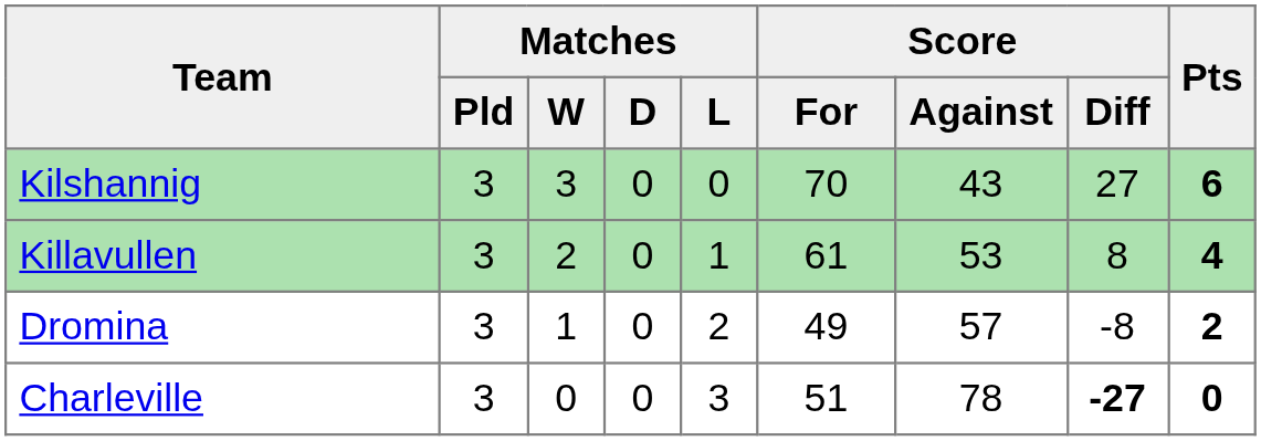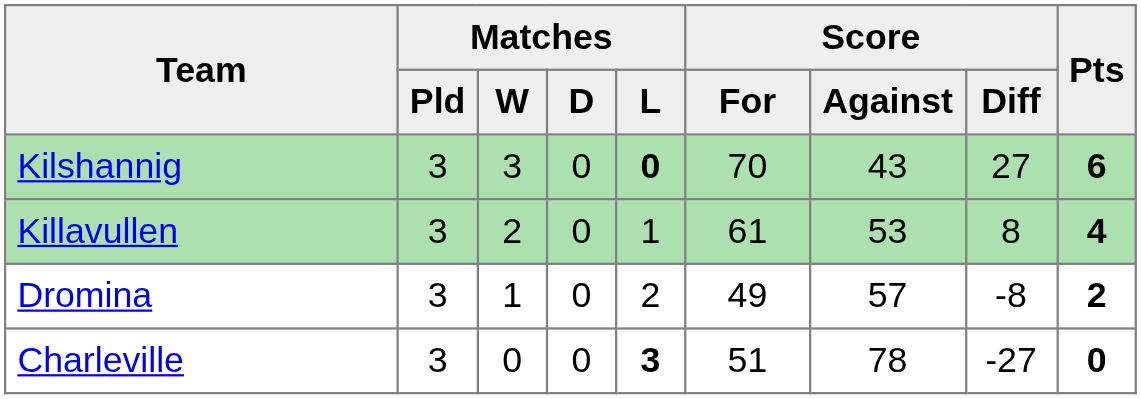Kilshannig | Matches / L: normal -> bold
Charleville | Matches / L: normal -> bold
Charleville | Score / Diff: bold -> normal
